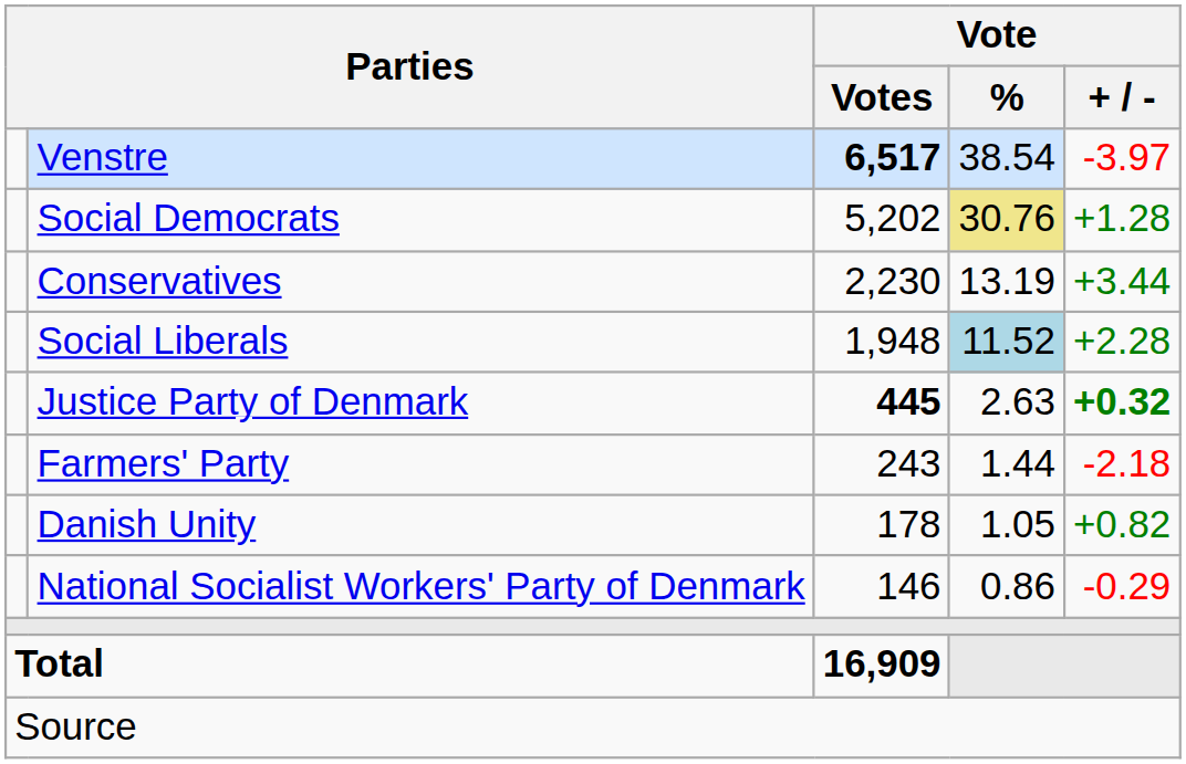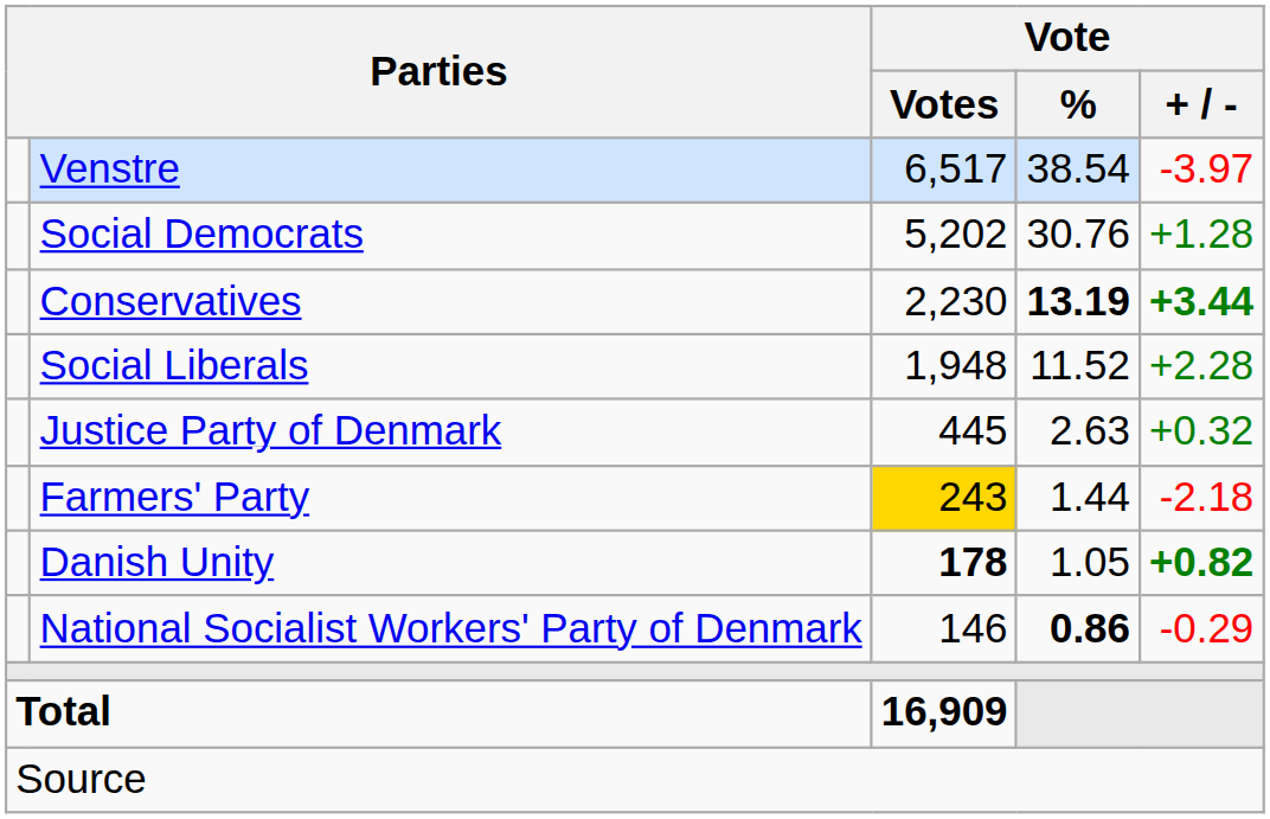Venstre | Vote / Votes: bold -> normal
Social Democrats | Vote / %: khaki background -> no background
Conservatives | Vote / %: normal -> bold
Conservatives | Vote / + / -: normal -> bold
Social Liberals | Vote / %: lightblue background -> no background
Justice Party of Denmark | Vote / Votes: bold -> normal
Justice Party of Denmark | Vote / + / -: bold -> normal
Farmers' Party | Vote / Votes: no background -> gold background
Danish Unity | Vote / Votes: normal -> bold
Danish Unity | Vote / + / -: normal -> bold
National Socialist Workers' Party of Denmark | Vote / %: normal -> bold
